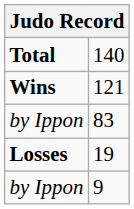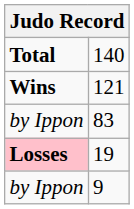19 | column 1: no background -> pink background
